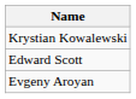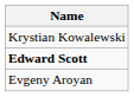row 3 | column 1: normal -> bold
